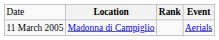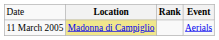11 March 2005 | column 2: no background -> khaki background
